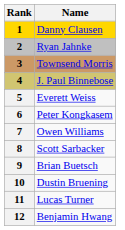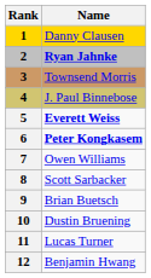Ryan Jahnke | Name: normal -> bold
Everett Weiss | Name: normal -> bold
Peter Kongkasem | Name: normal -> bold
